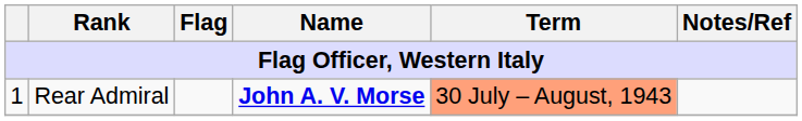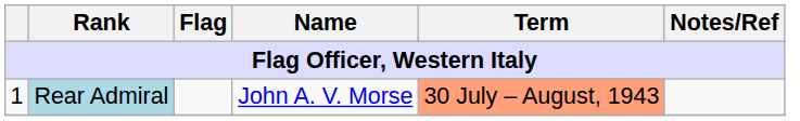1 | Rank: no background -> lightblue background
1 | Name: bold -> normal
